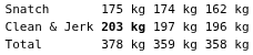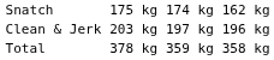Clean & Jerk | column 2: bold -> normal
